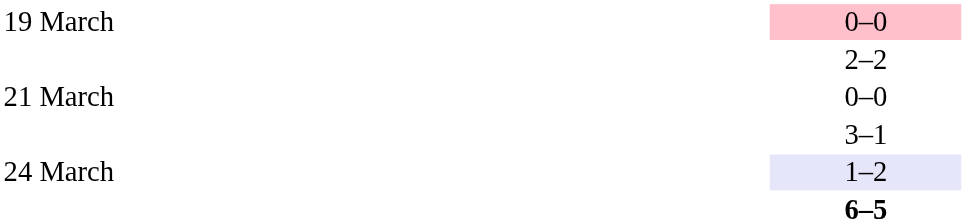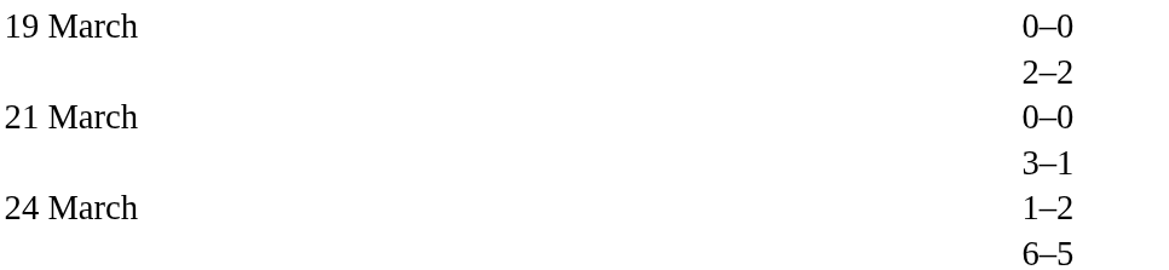19 March / 0–0 | column 2: pink background -> no background
1–2 | column 2: lavender background -> no background
6–5 | column 2: bold -> normal
